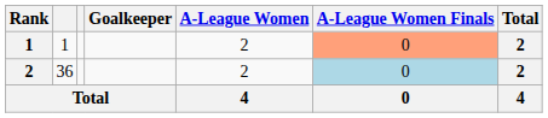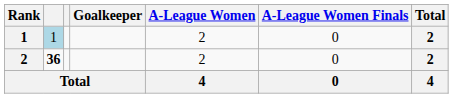row 2 | column 2: no background -> lightblue background
row 2 | A-League Women Finals: lightsalmon background -> no background
row 3 | column 2: normal -> bold
row 3 | A-League Women Finals: lightblue background -> no background
